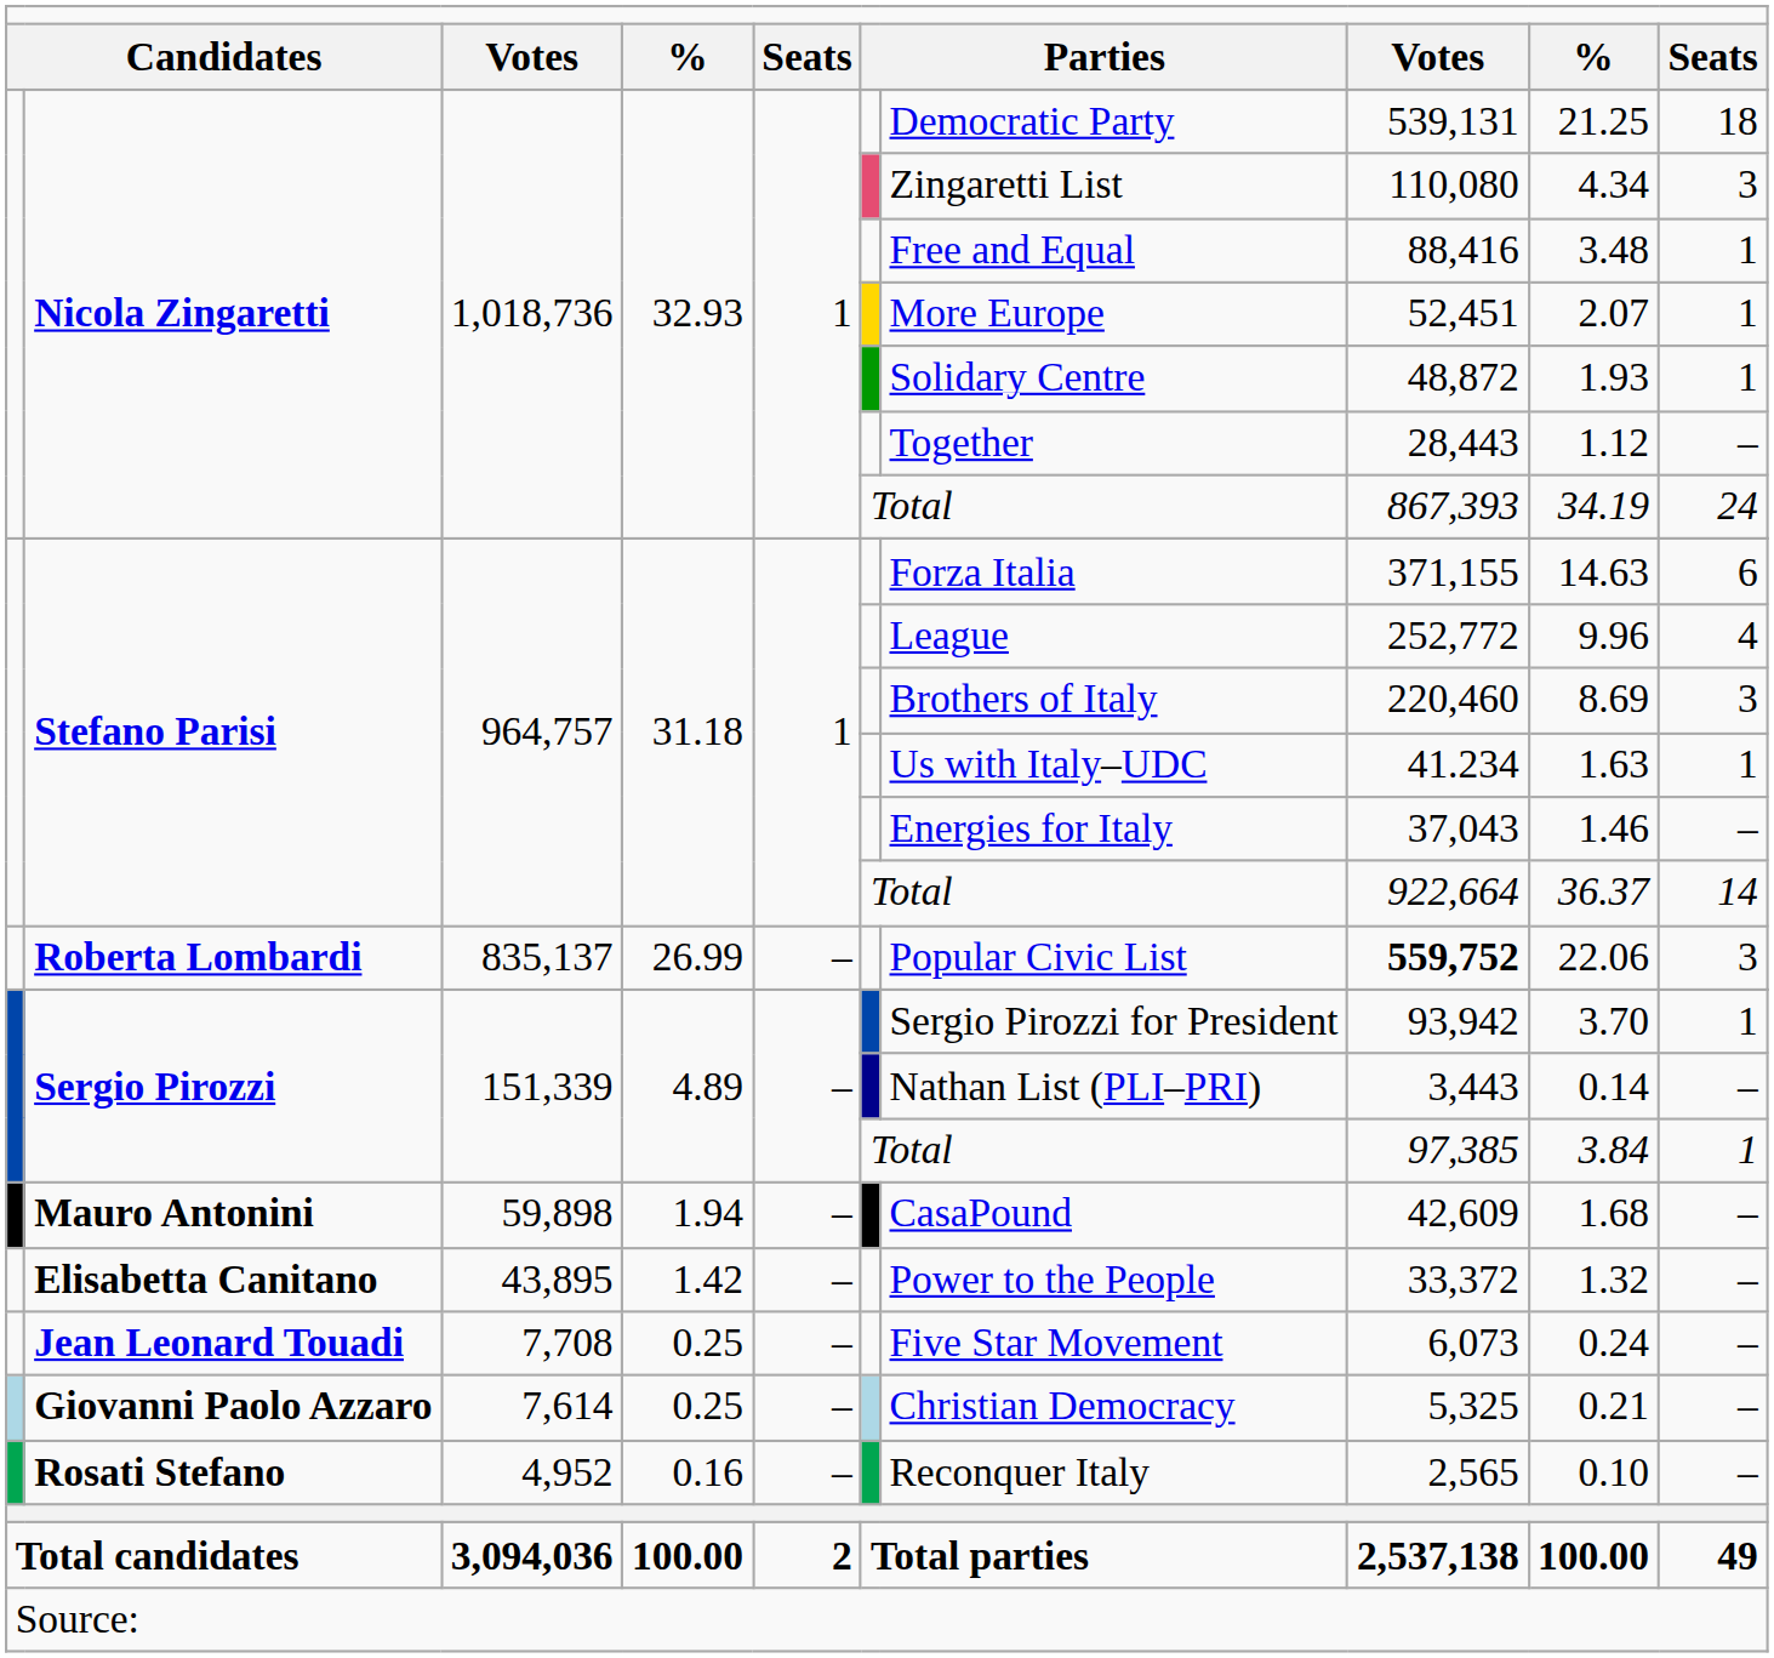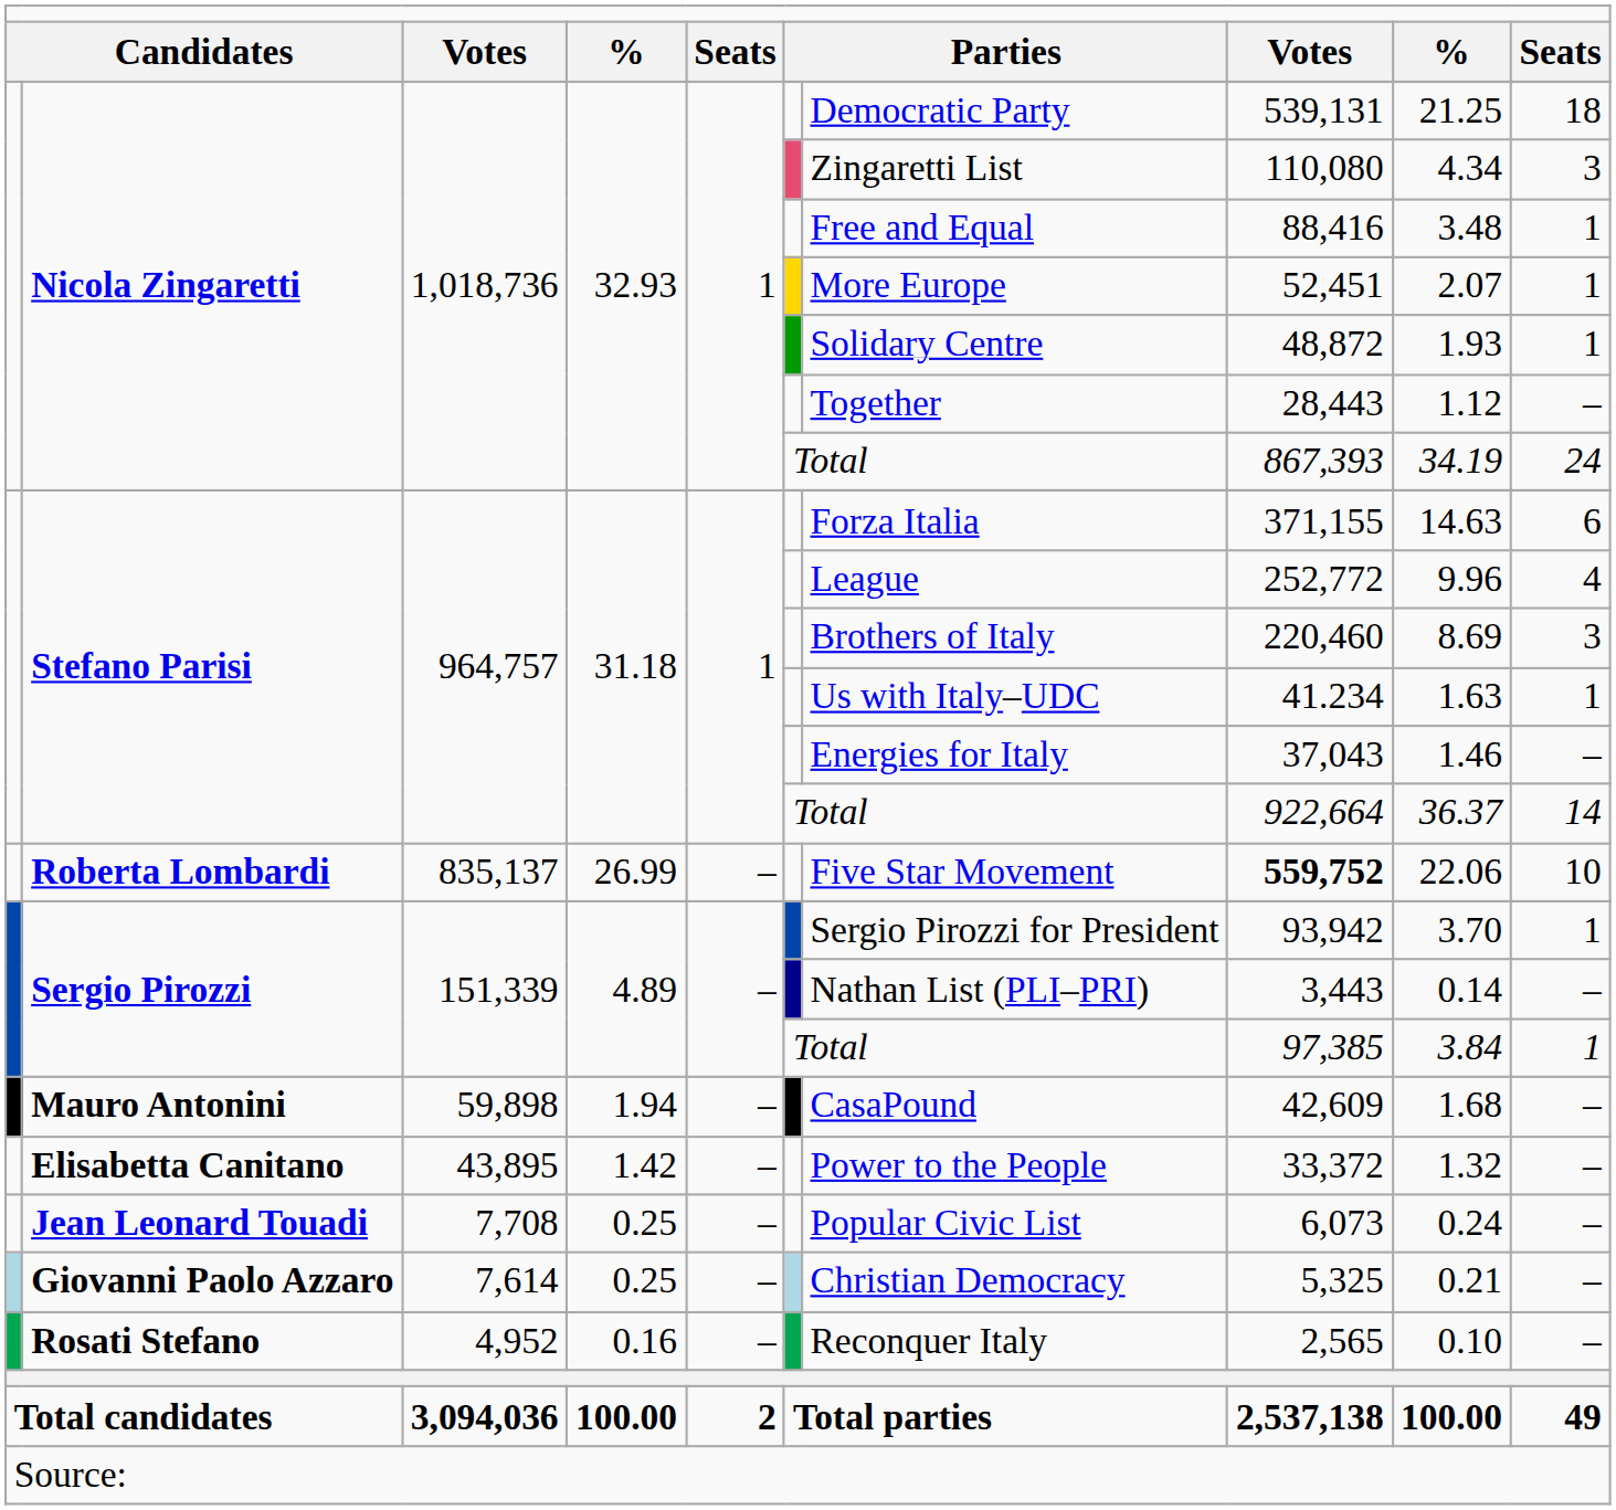Roberta Lombardi | column 7: Popular Civic List -> Five Star Movement
Roberta Lombardi | column 10: 3 -> 10
Jean Leonard Touadi | column 7: Five Star Movement -> Popular Civic List
